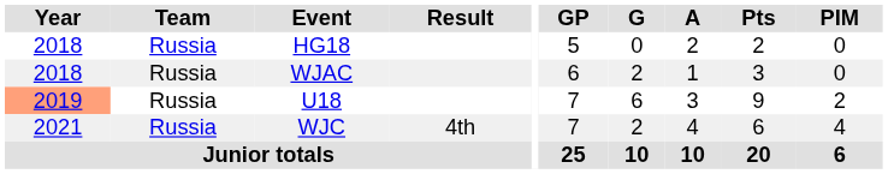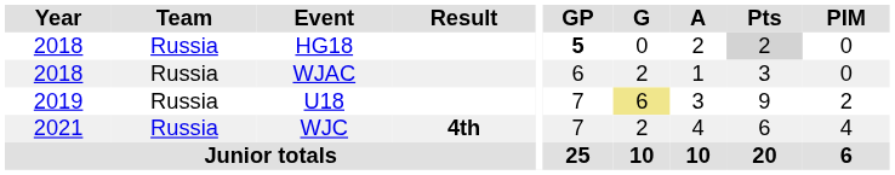HG18 | GP: normal -> bold
HG18 | Pts: no background -> lightgrey background
U18 | Year: lightsalmon background -> no background
U18 | G: no background -> khaki background
WJC | Result: normal -> bold
